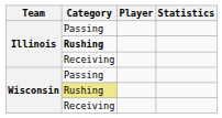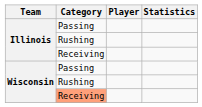Illinois / Rushing | Category: bold -> normal
Wisconsin / Rushing | Category: khaki background -> no background
Wisconsin / Receiving | Category: no background -> lightsalmon background
